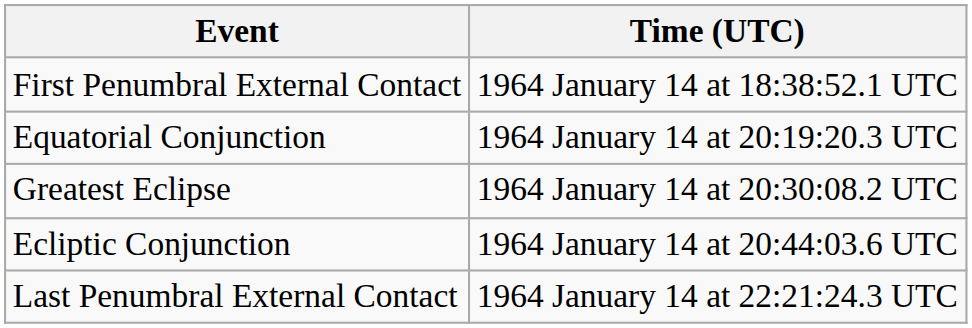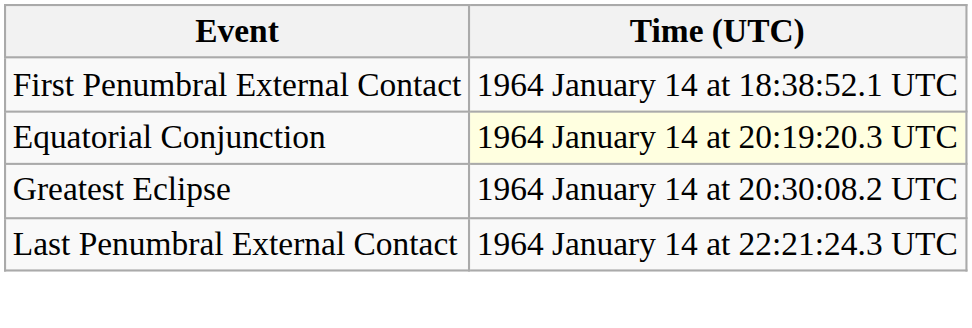Equatorial Conjunction | Time (UTC): no background -> lightyellow background
- row: Ecliptic Conjunction | 1964 January 14 at 20:44:03.6 UTC
